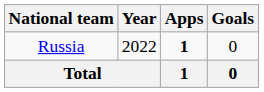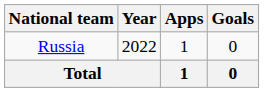Russia | Apps: bold -> normal
